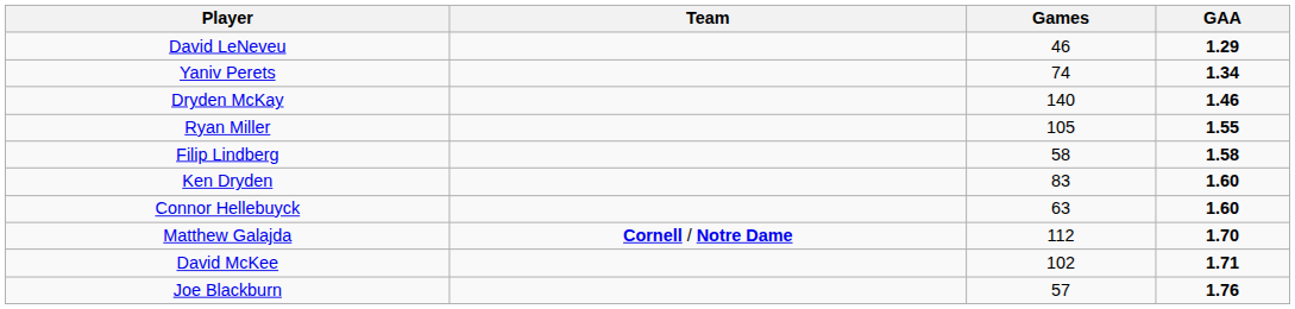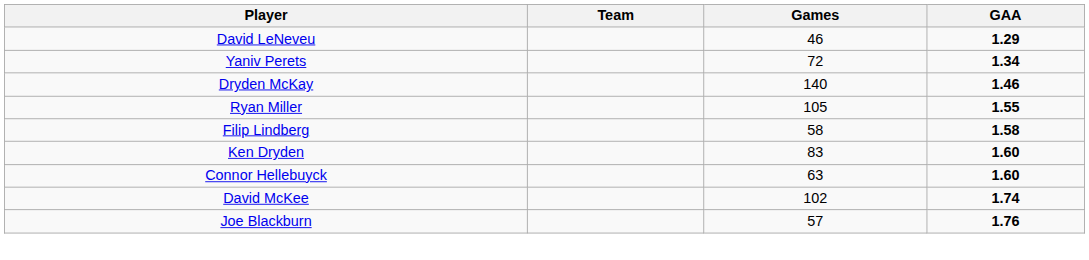Yaniv Perets | Games: 74 -> 72
- row: Matthew Galajda | Cornell / Notre Dame | 112 | 1.70
David McKee | GAA: 1.71 -> 1.74
